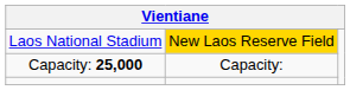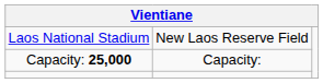Laos National Stadium | column 2: gold background -> no background
